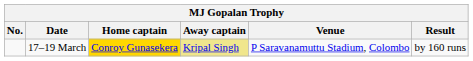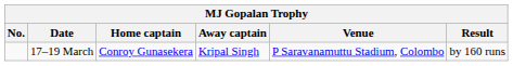17–19 March | Home captain: gold background -> no background
17–19 March | Away captain: khaki background -> no background
